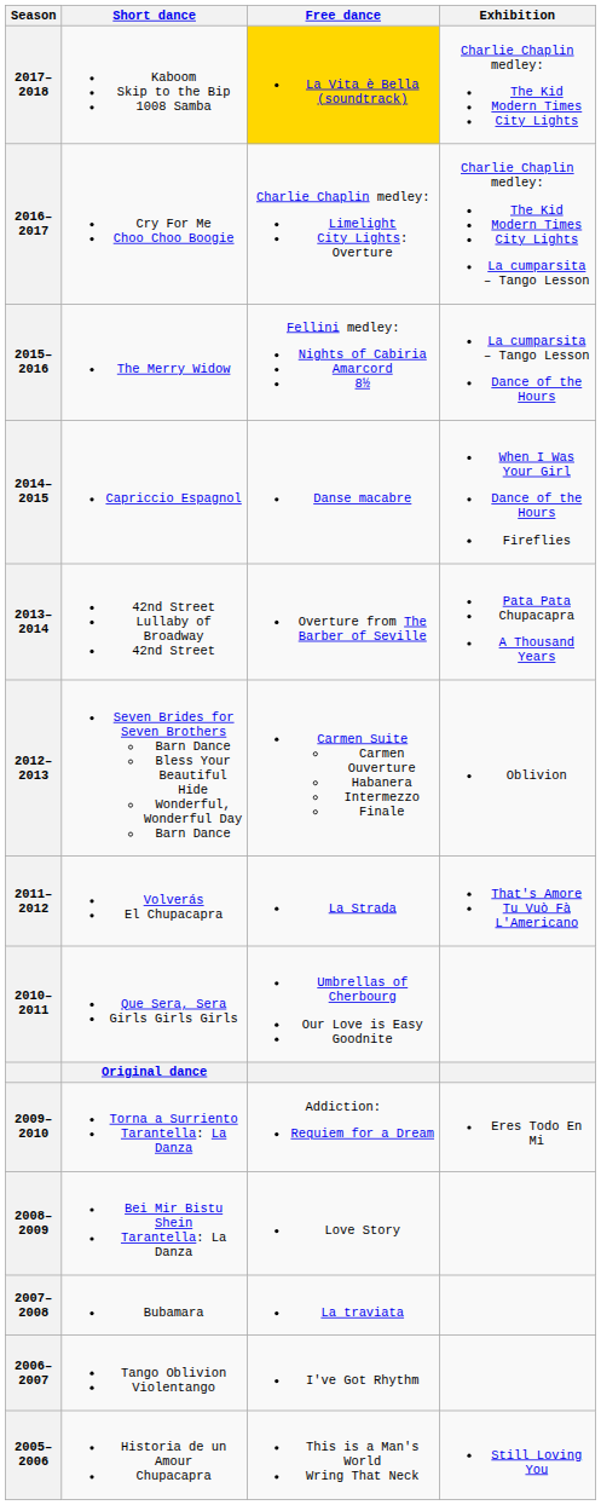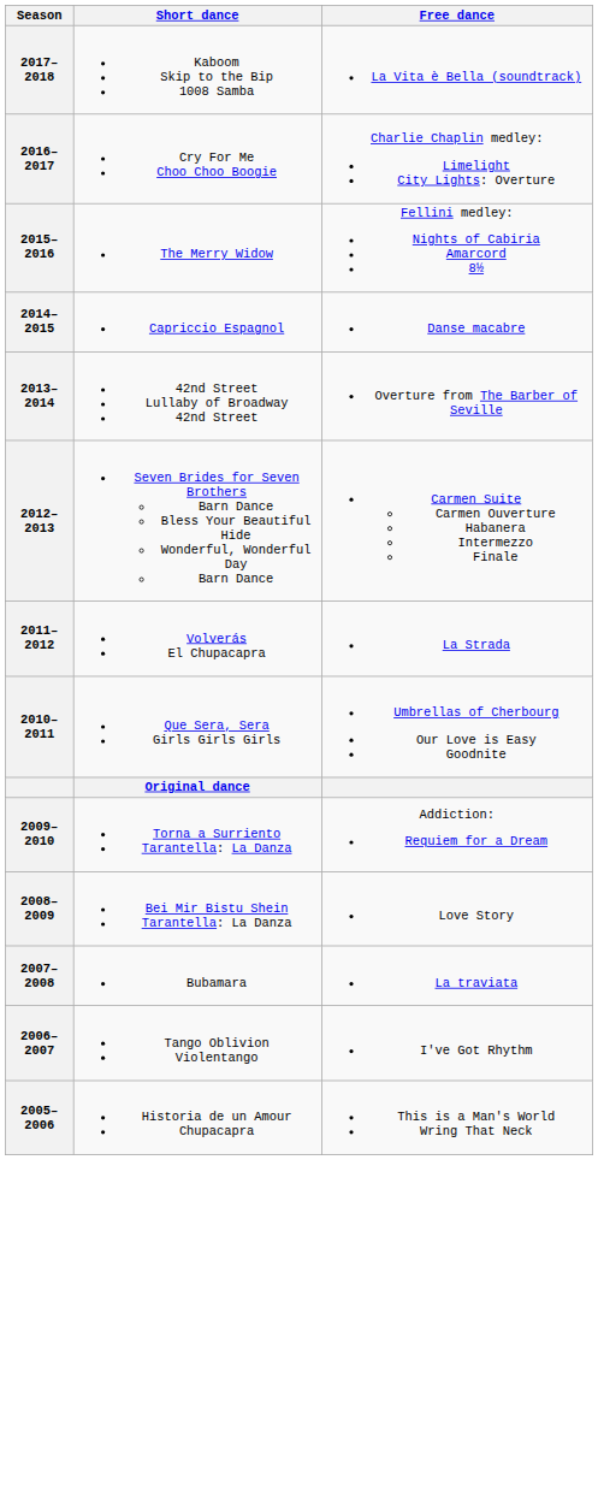- column: Exhibition | Charlie Chaplin medley: The Kid Modern Times City Lights | Charlie Chaplin medley: The Kid Modern Times City Lights La cumparsita – Tango Lesson | La cumparsita – Tango Lesson Dance of the Hours | When I Was Your Girl Dance of the Hours Fireflies | Pata Pata Chupacapra A Thousand Years | Oblivion | That's Amore Tu Vuò Fà L'Americano | Eres Todo En Mi | Still Loving You
2017–2018 | Free dance: gold background -> no background
